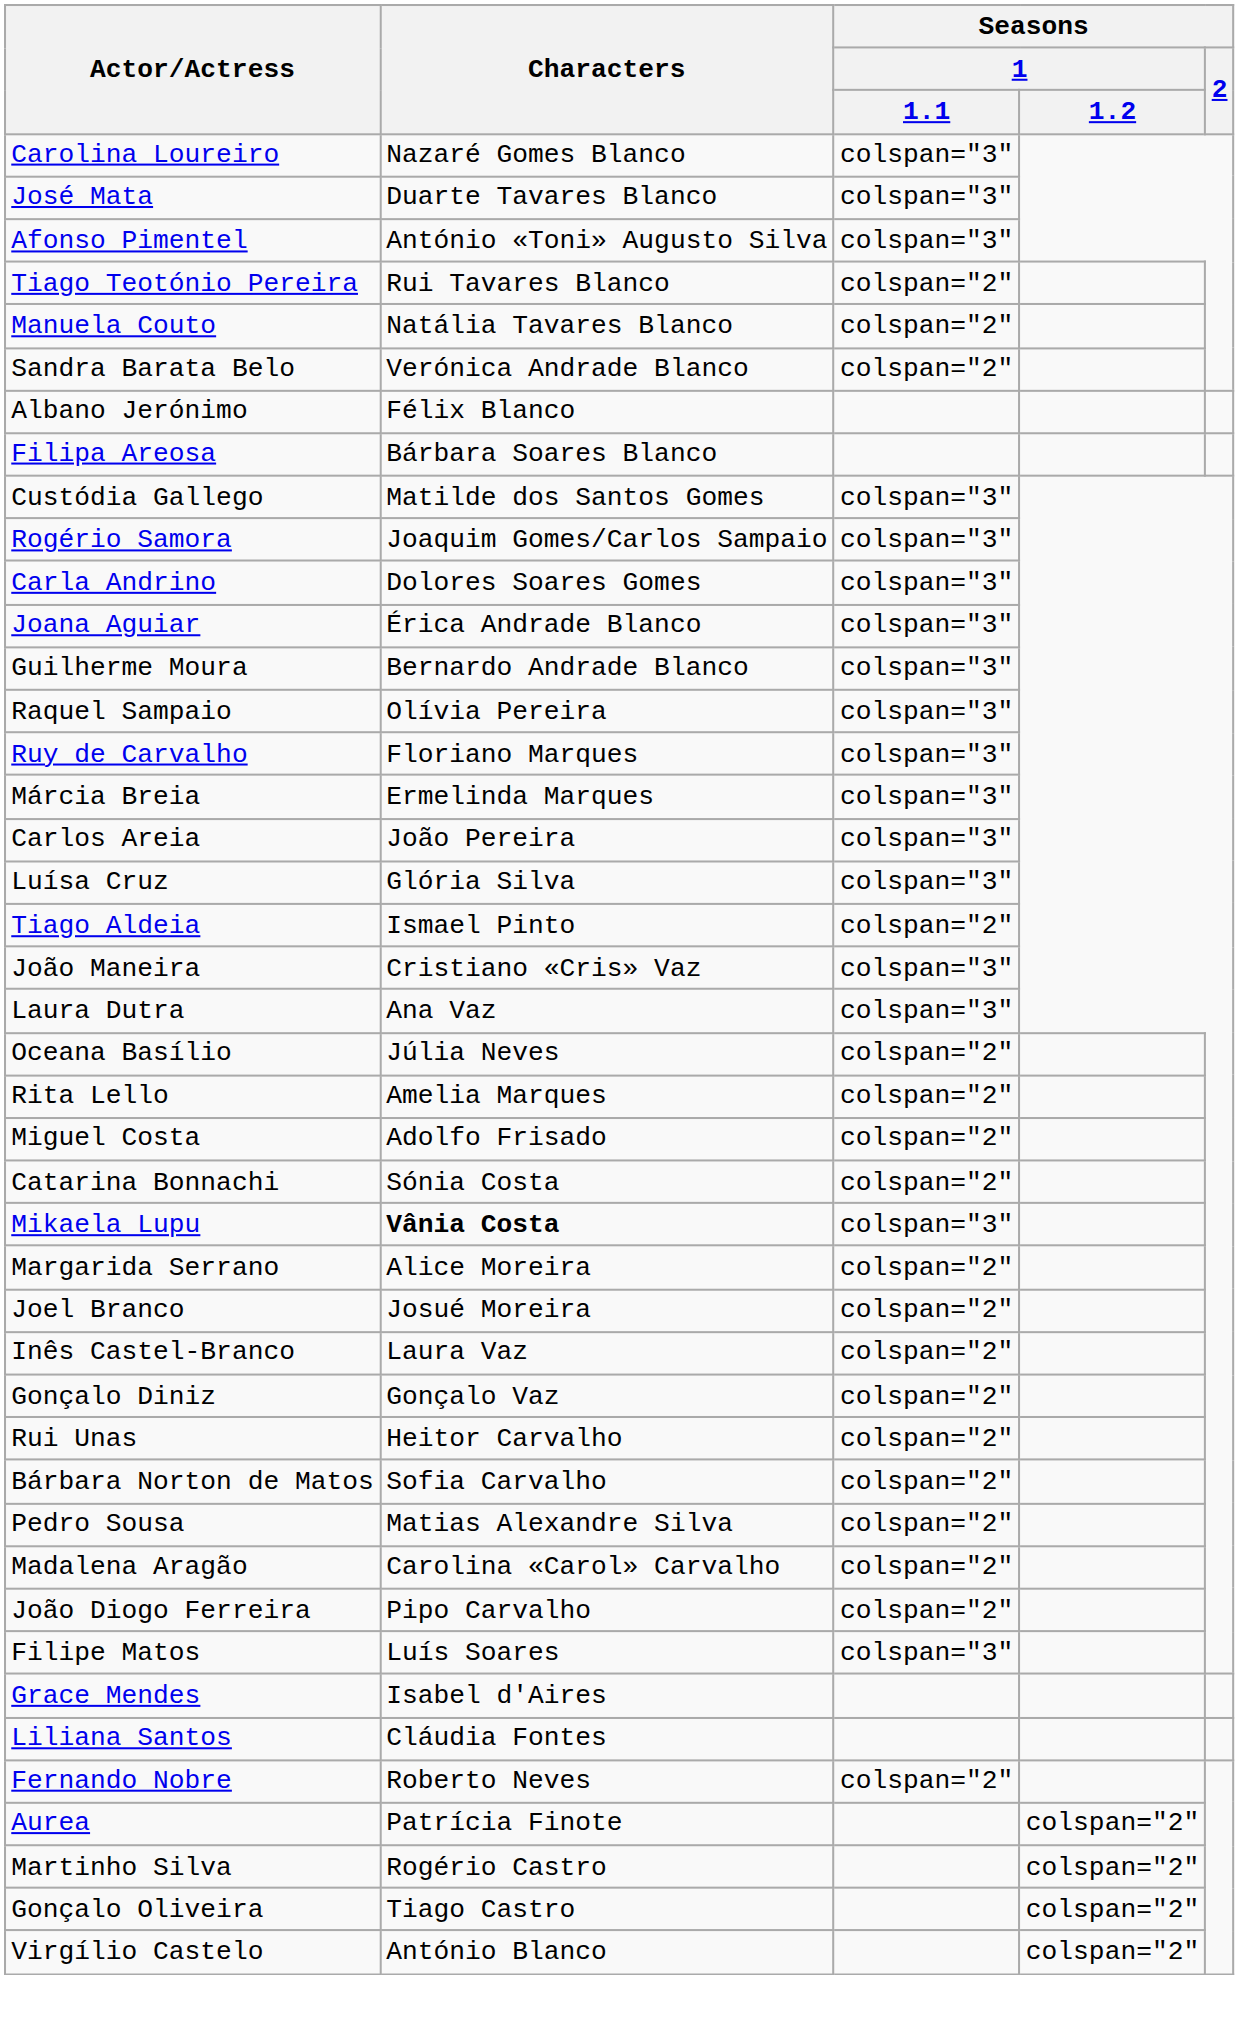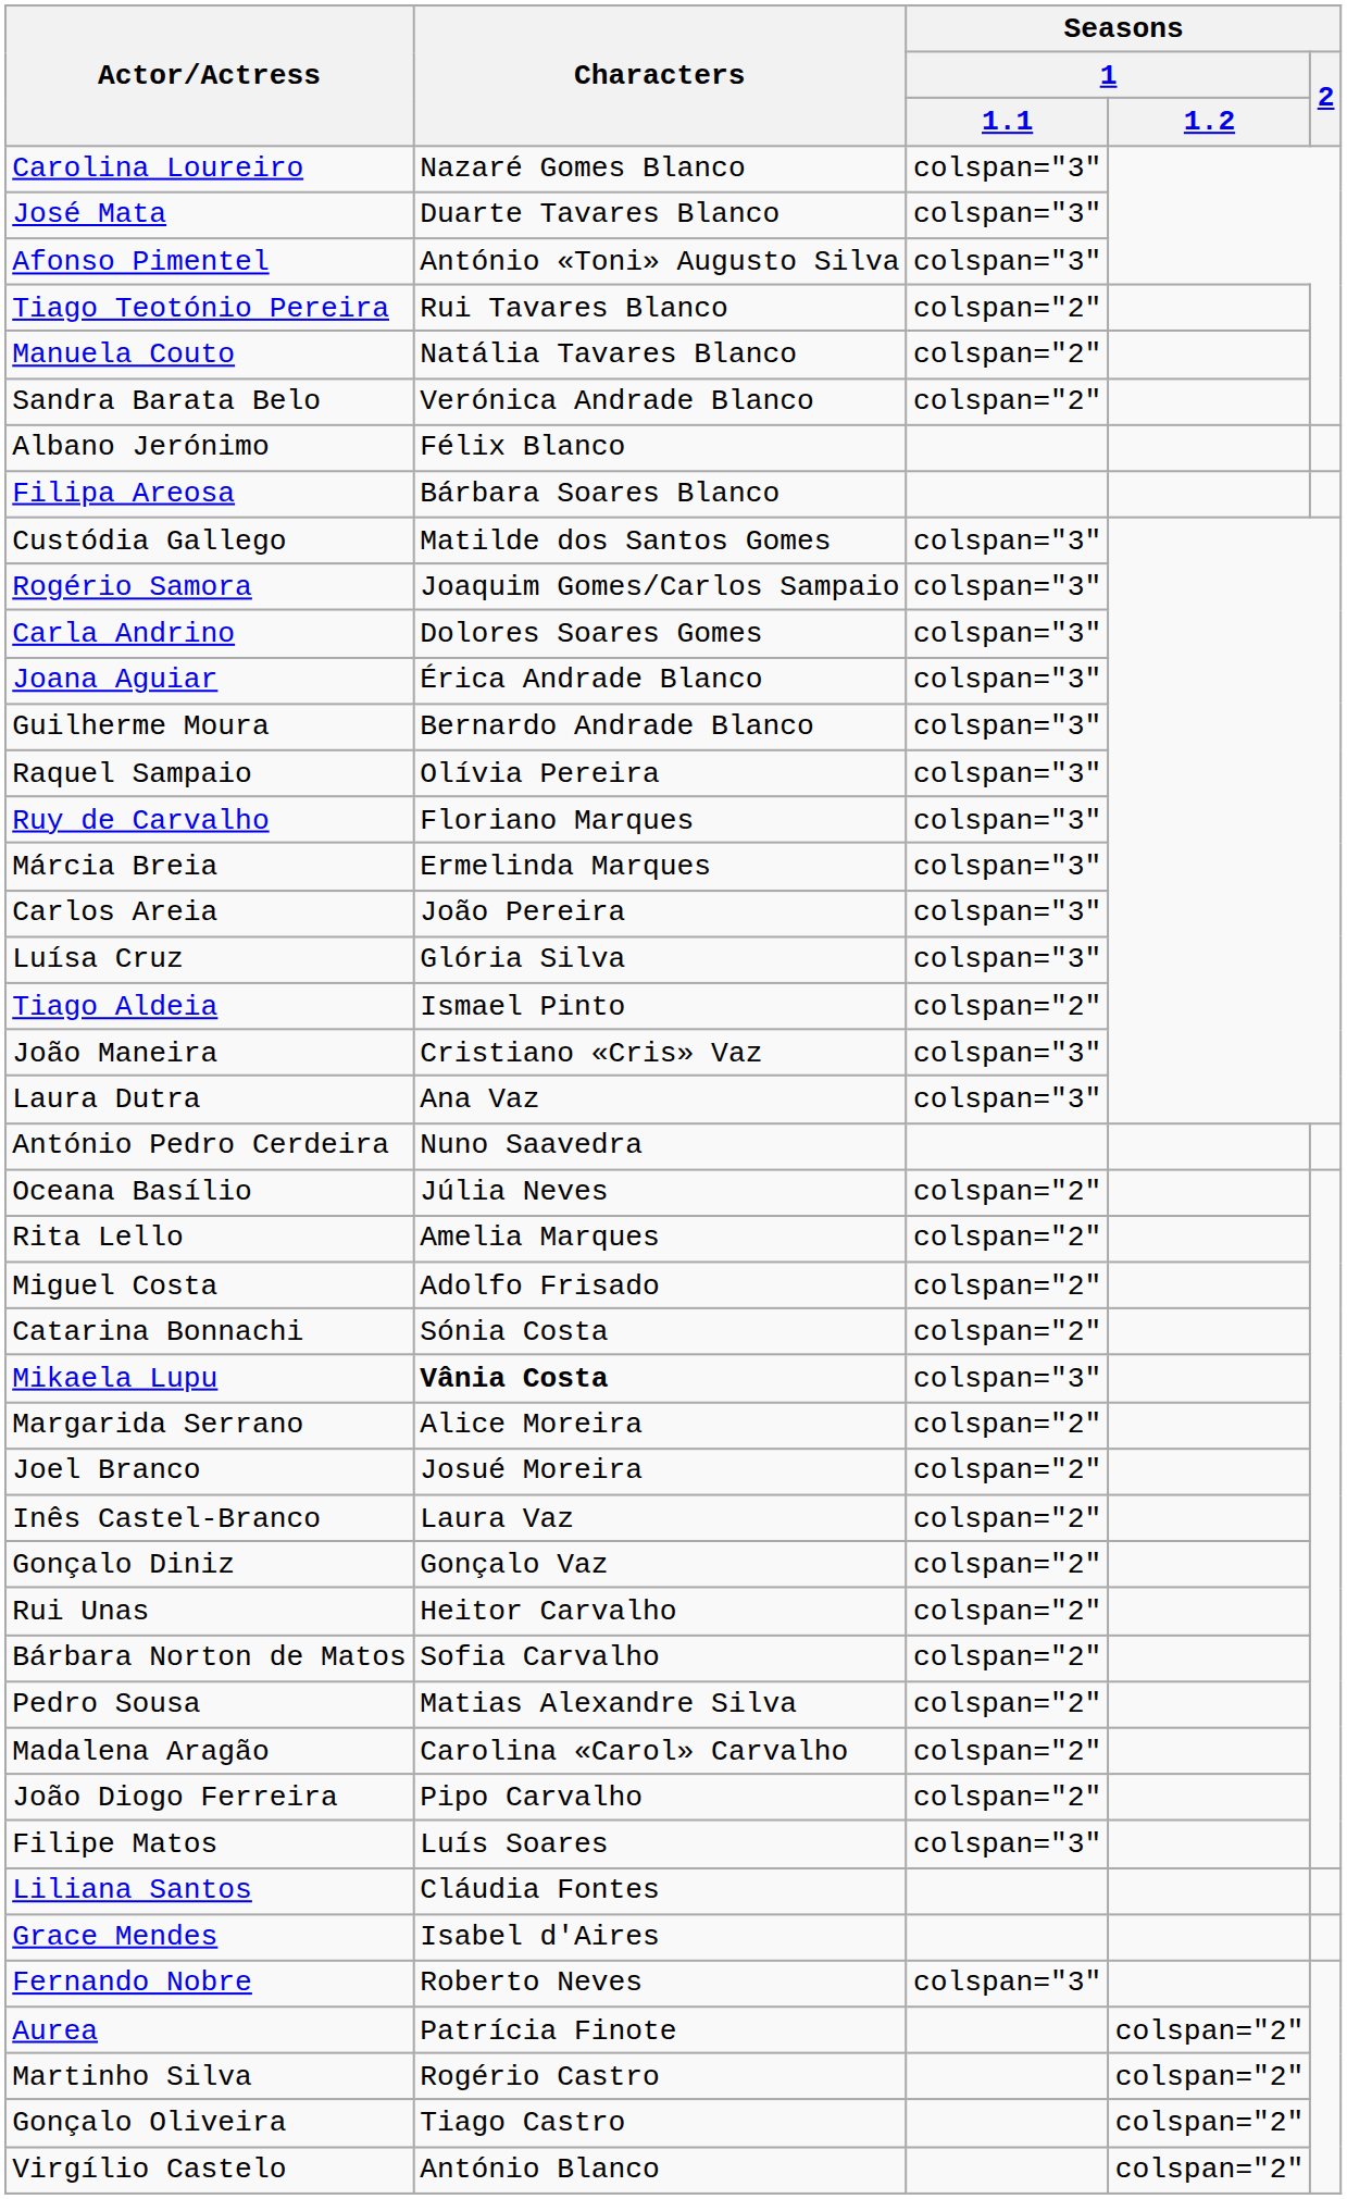+ row: António Pedro Cerdeira | Nuno Saavedra
rows swapped: Liliana Santos <-> Grace Mendes
Fernando Nobre | Seasons / 1 / 1.1: colspan="2" -> colspan="3"
